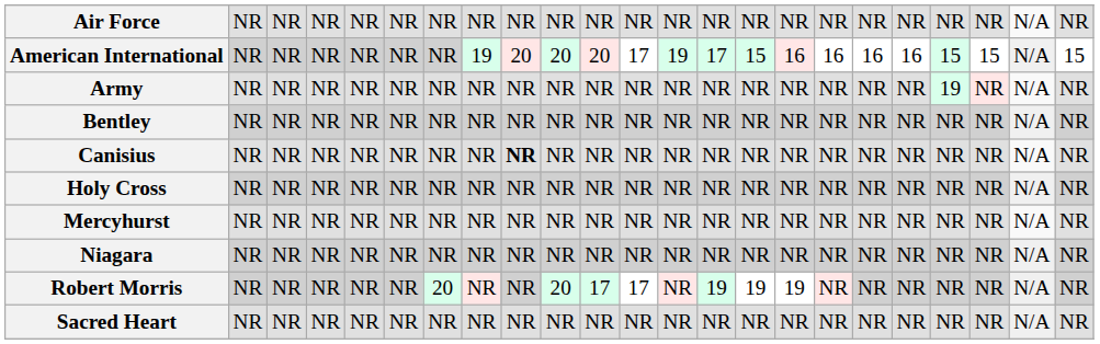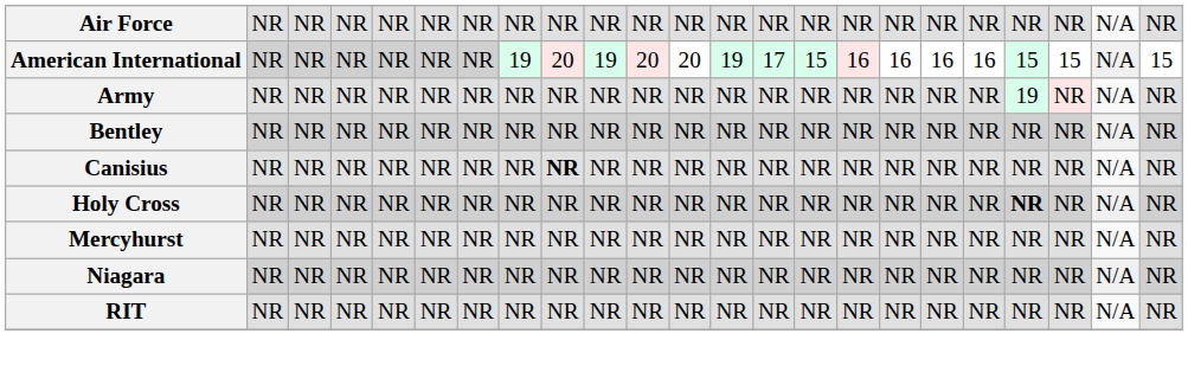American International | column 10: 20 -> 19
American International | column 12: 17 -> 20
Holy Cross | column 20: normal -> bold
+ row: RIT | NR | NR | NR | NR | NR | NR | NR | NR | NR | NR | NR | NR | NR | NR | NR | NR | NR | NR | NR | NR | N/A | NR
- row: Robert Morris | NR | NR | NR | NR | NR | 20 | NR | NR | 20 | 17 | 17 | NR | 19 | 19 | 19 | NR | NR | NR | NR | NR | N/A | NR
- row: Sacred Heart | NR | NR | NR | NR | NR | NR | NR | NR | NR | NR | NR | NR | NR | NR | NR | NR | NR | NR | NR | NR | N/A | NR
